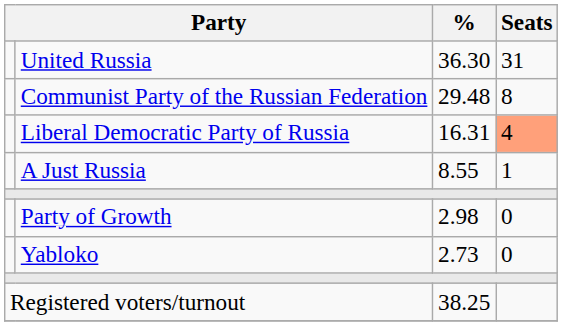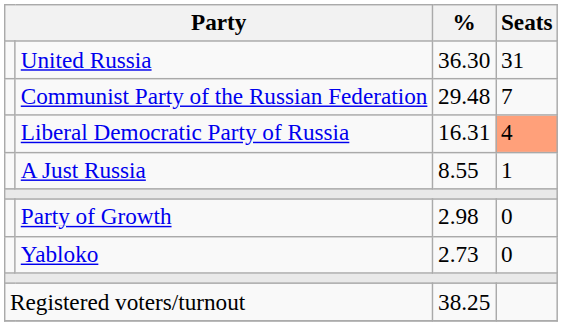Communist Party of the Russian Federation | Seats: 8 -> 7
